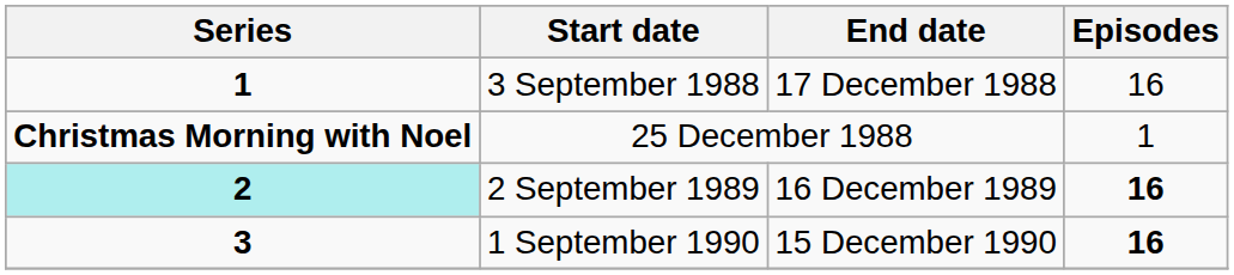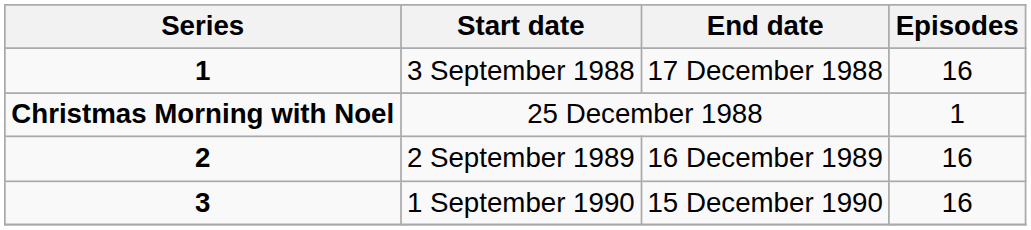2 September 1989 | Series: paleturquoise background -> no background
2 September 1989 | Episodes: bold -> normal
1 September 1990 | Episodes: bold -> normal
